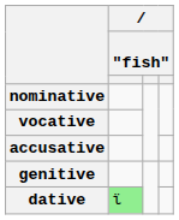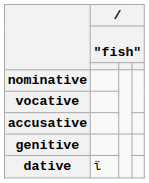dative | column 2: lightgreen background -> no background
